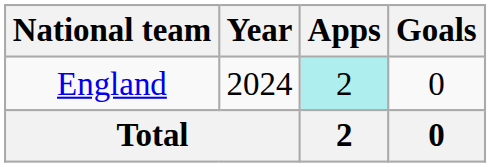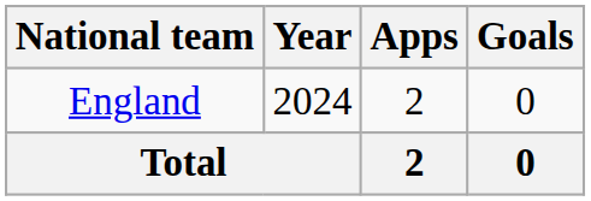England | Apps: paleturquoise background -> no background
